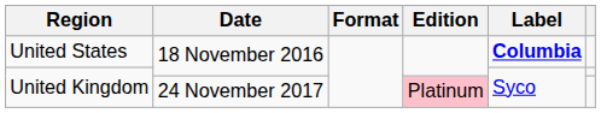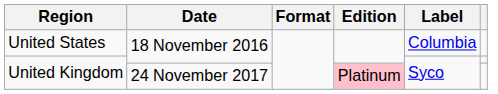United States | Label: bold -> normal
